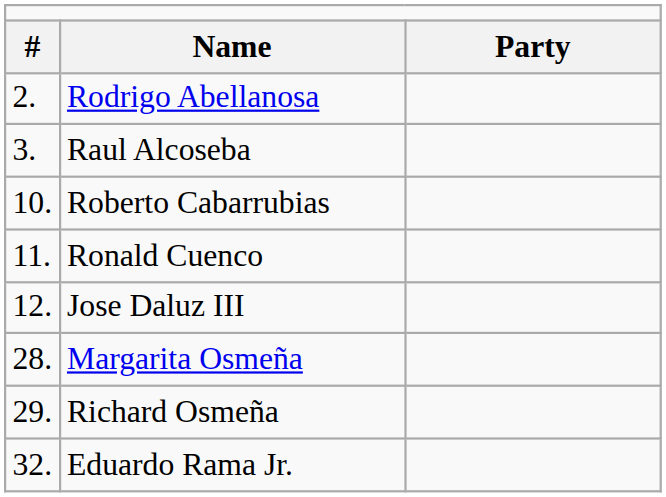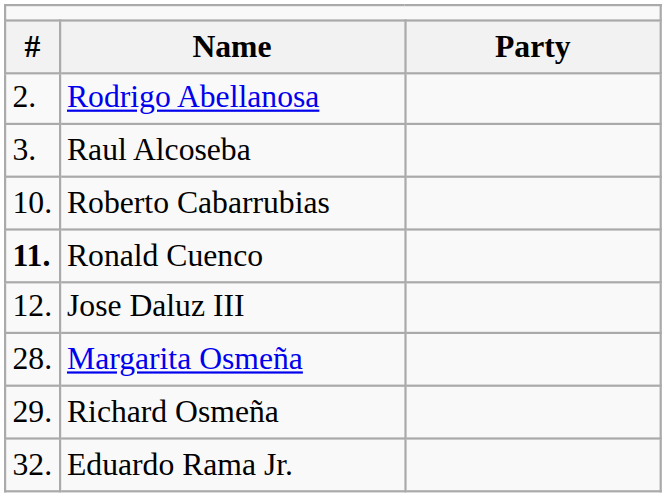Ronald Cuenco | column 1: normal -> bold
